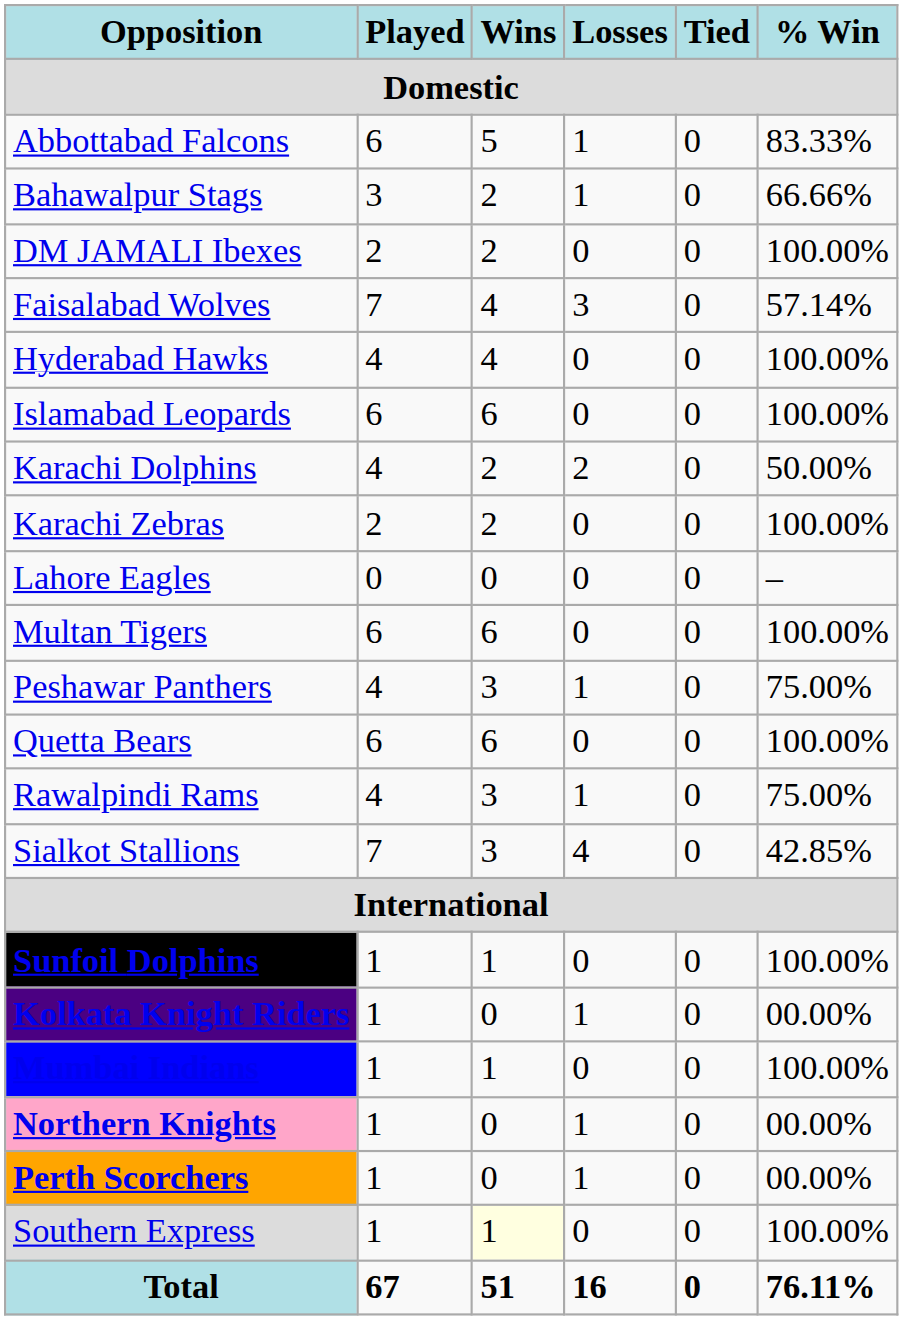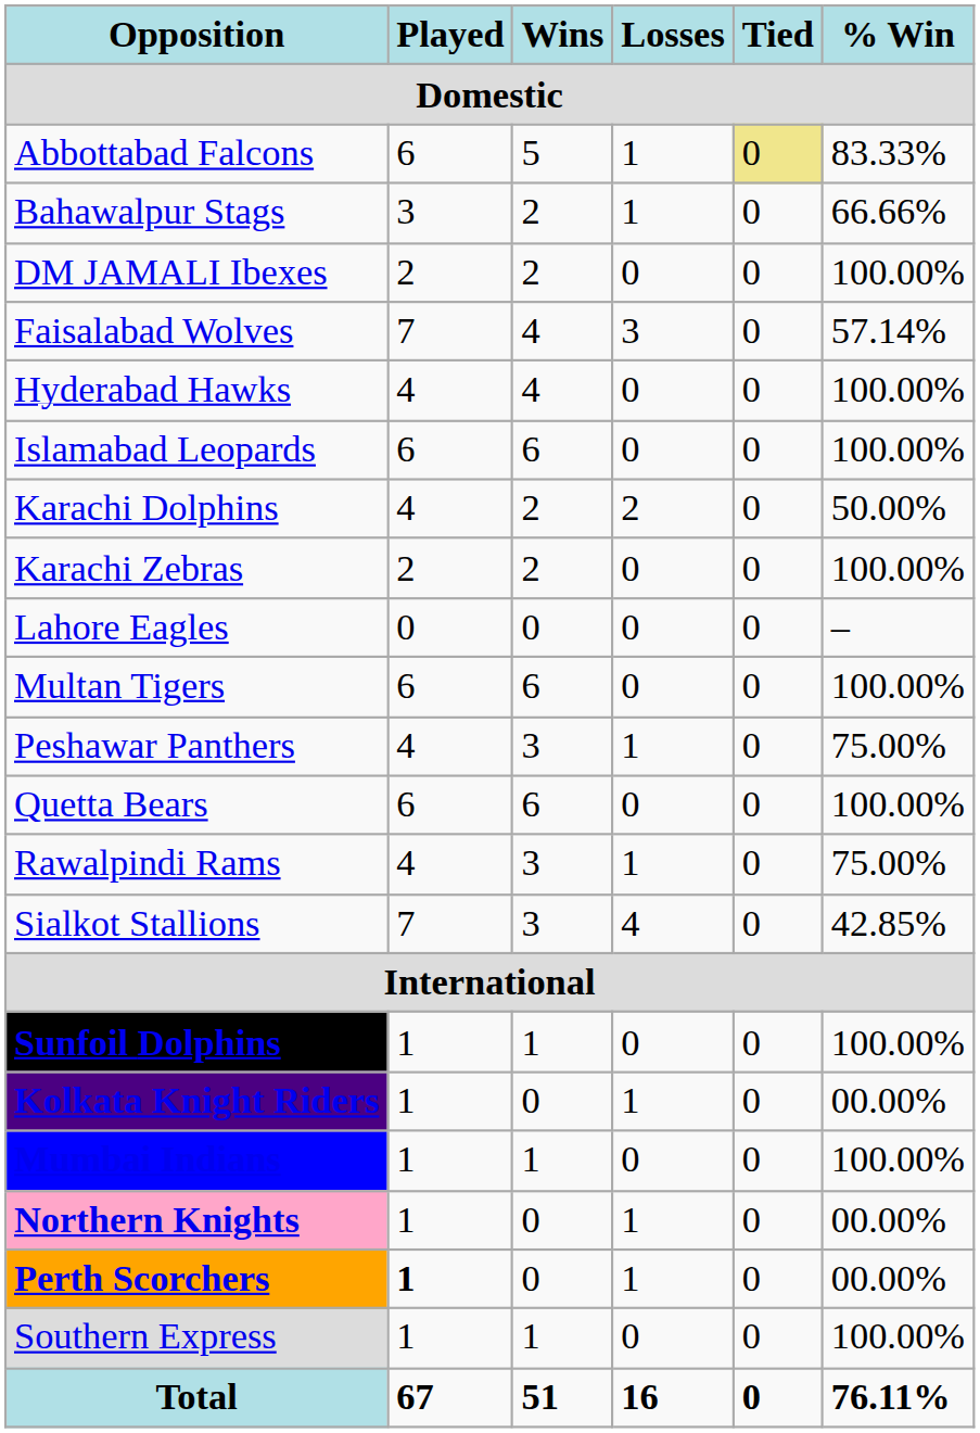Abbottabad Falcons | Tied: no background -> khaki background
Perth Scorchers | Played: normal -> bold
Southern Express | Wins: lightyellow background -> no background
